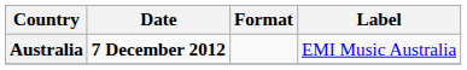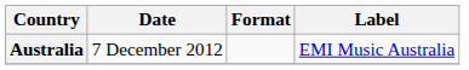Australia | Date: bold -> normal
